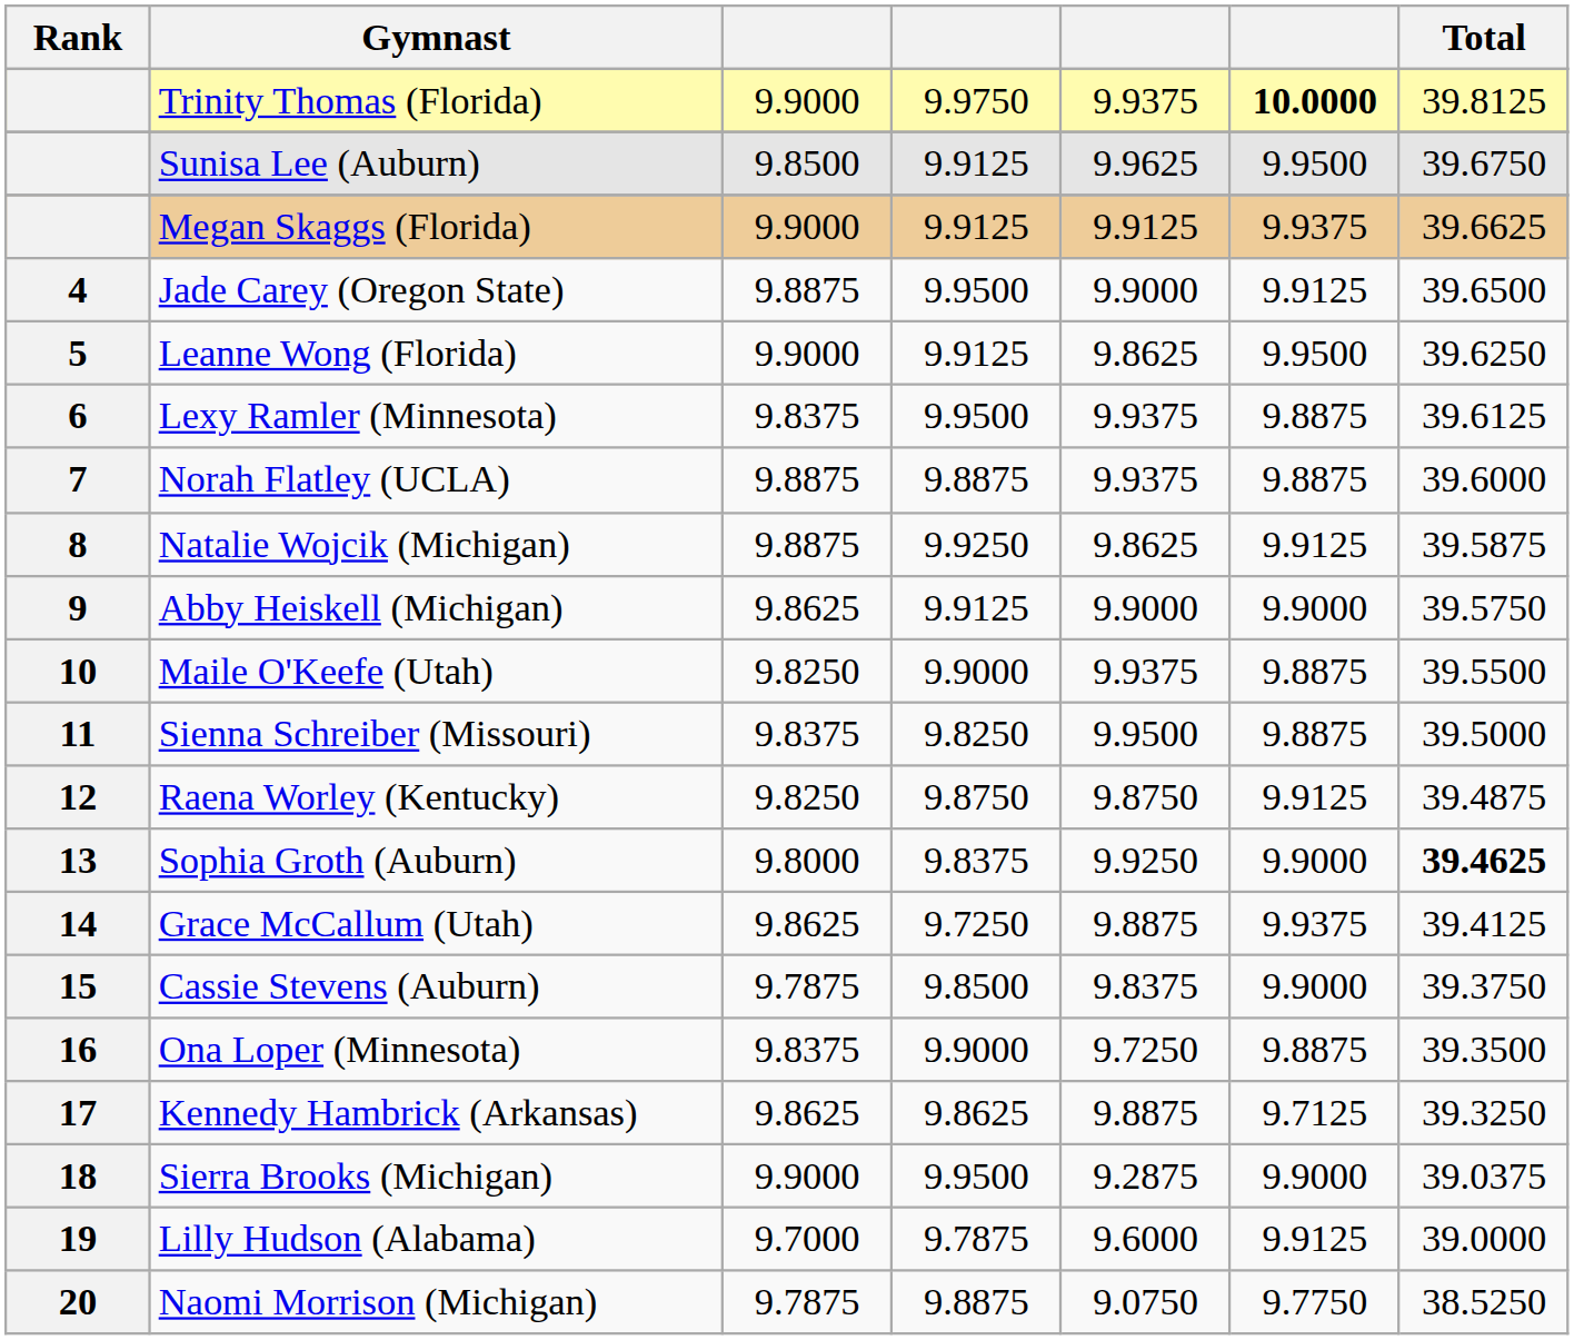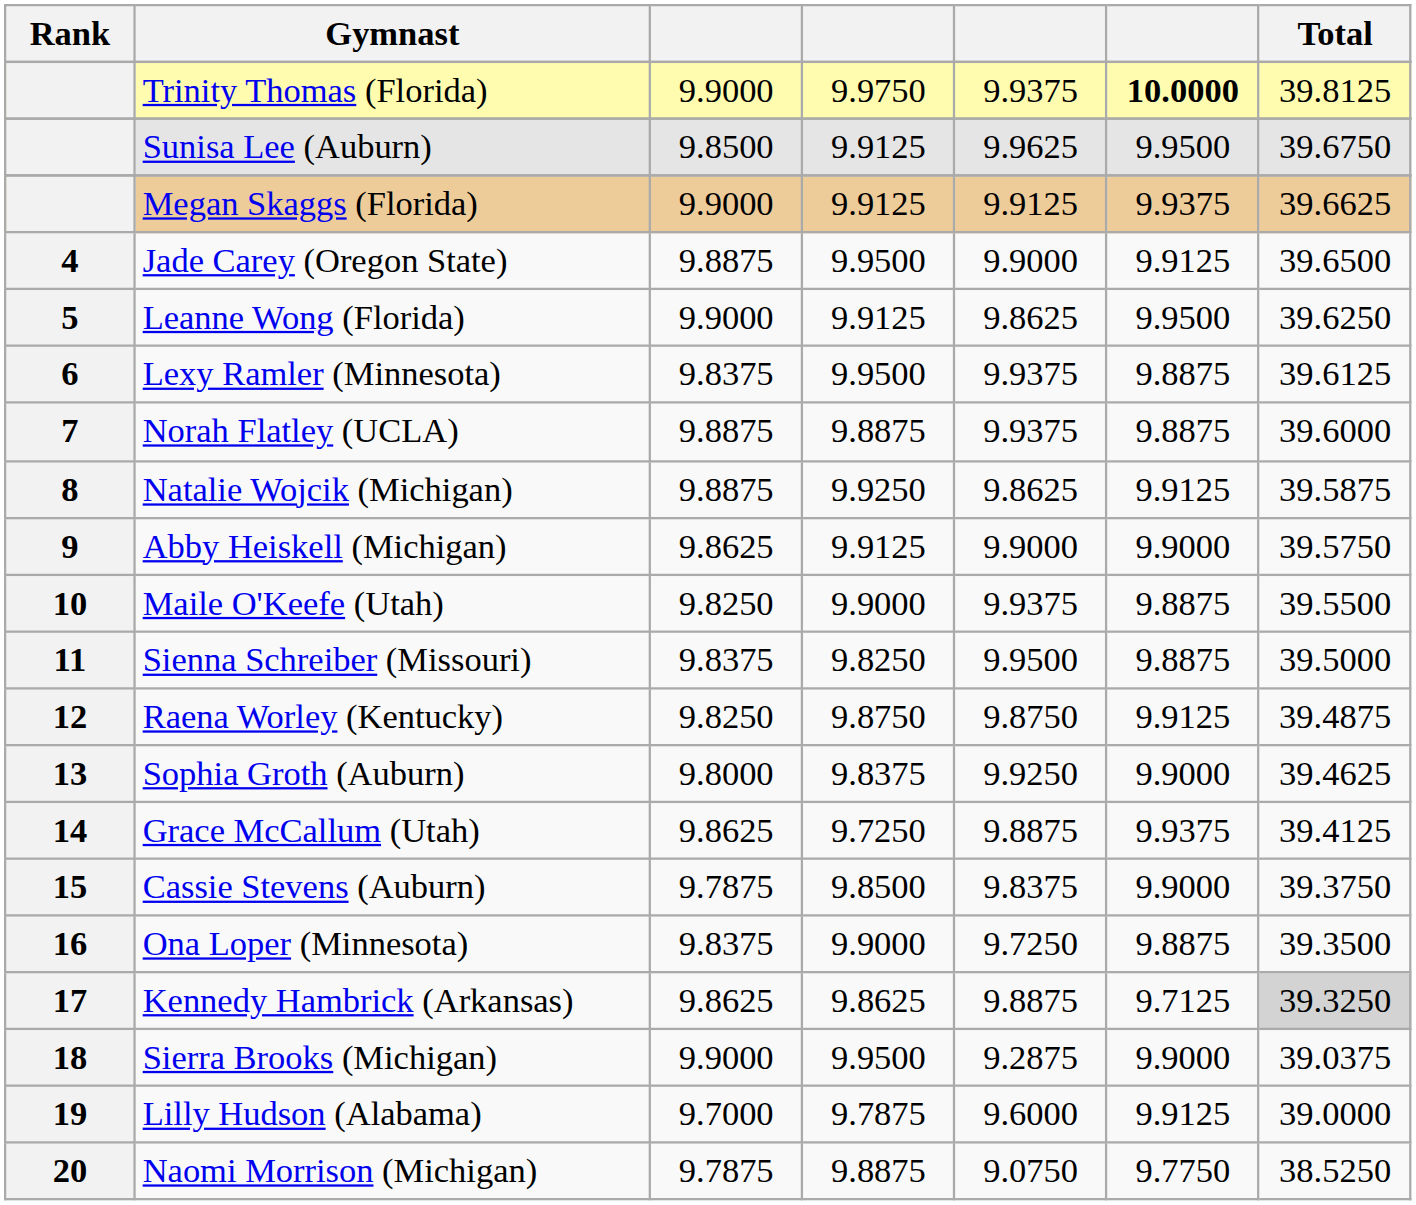Sophia Groth (Auburn) | Total: bold -> normal
Kennedy Hambrick (Arkansas) | Total: no background -> lightgrey background
